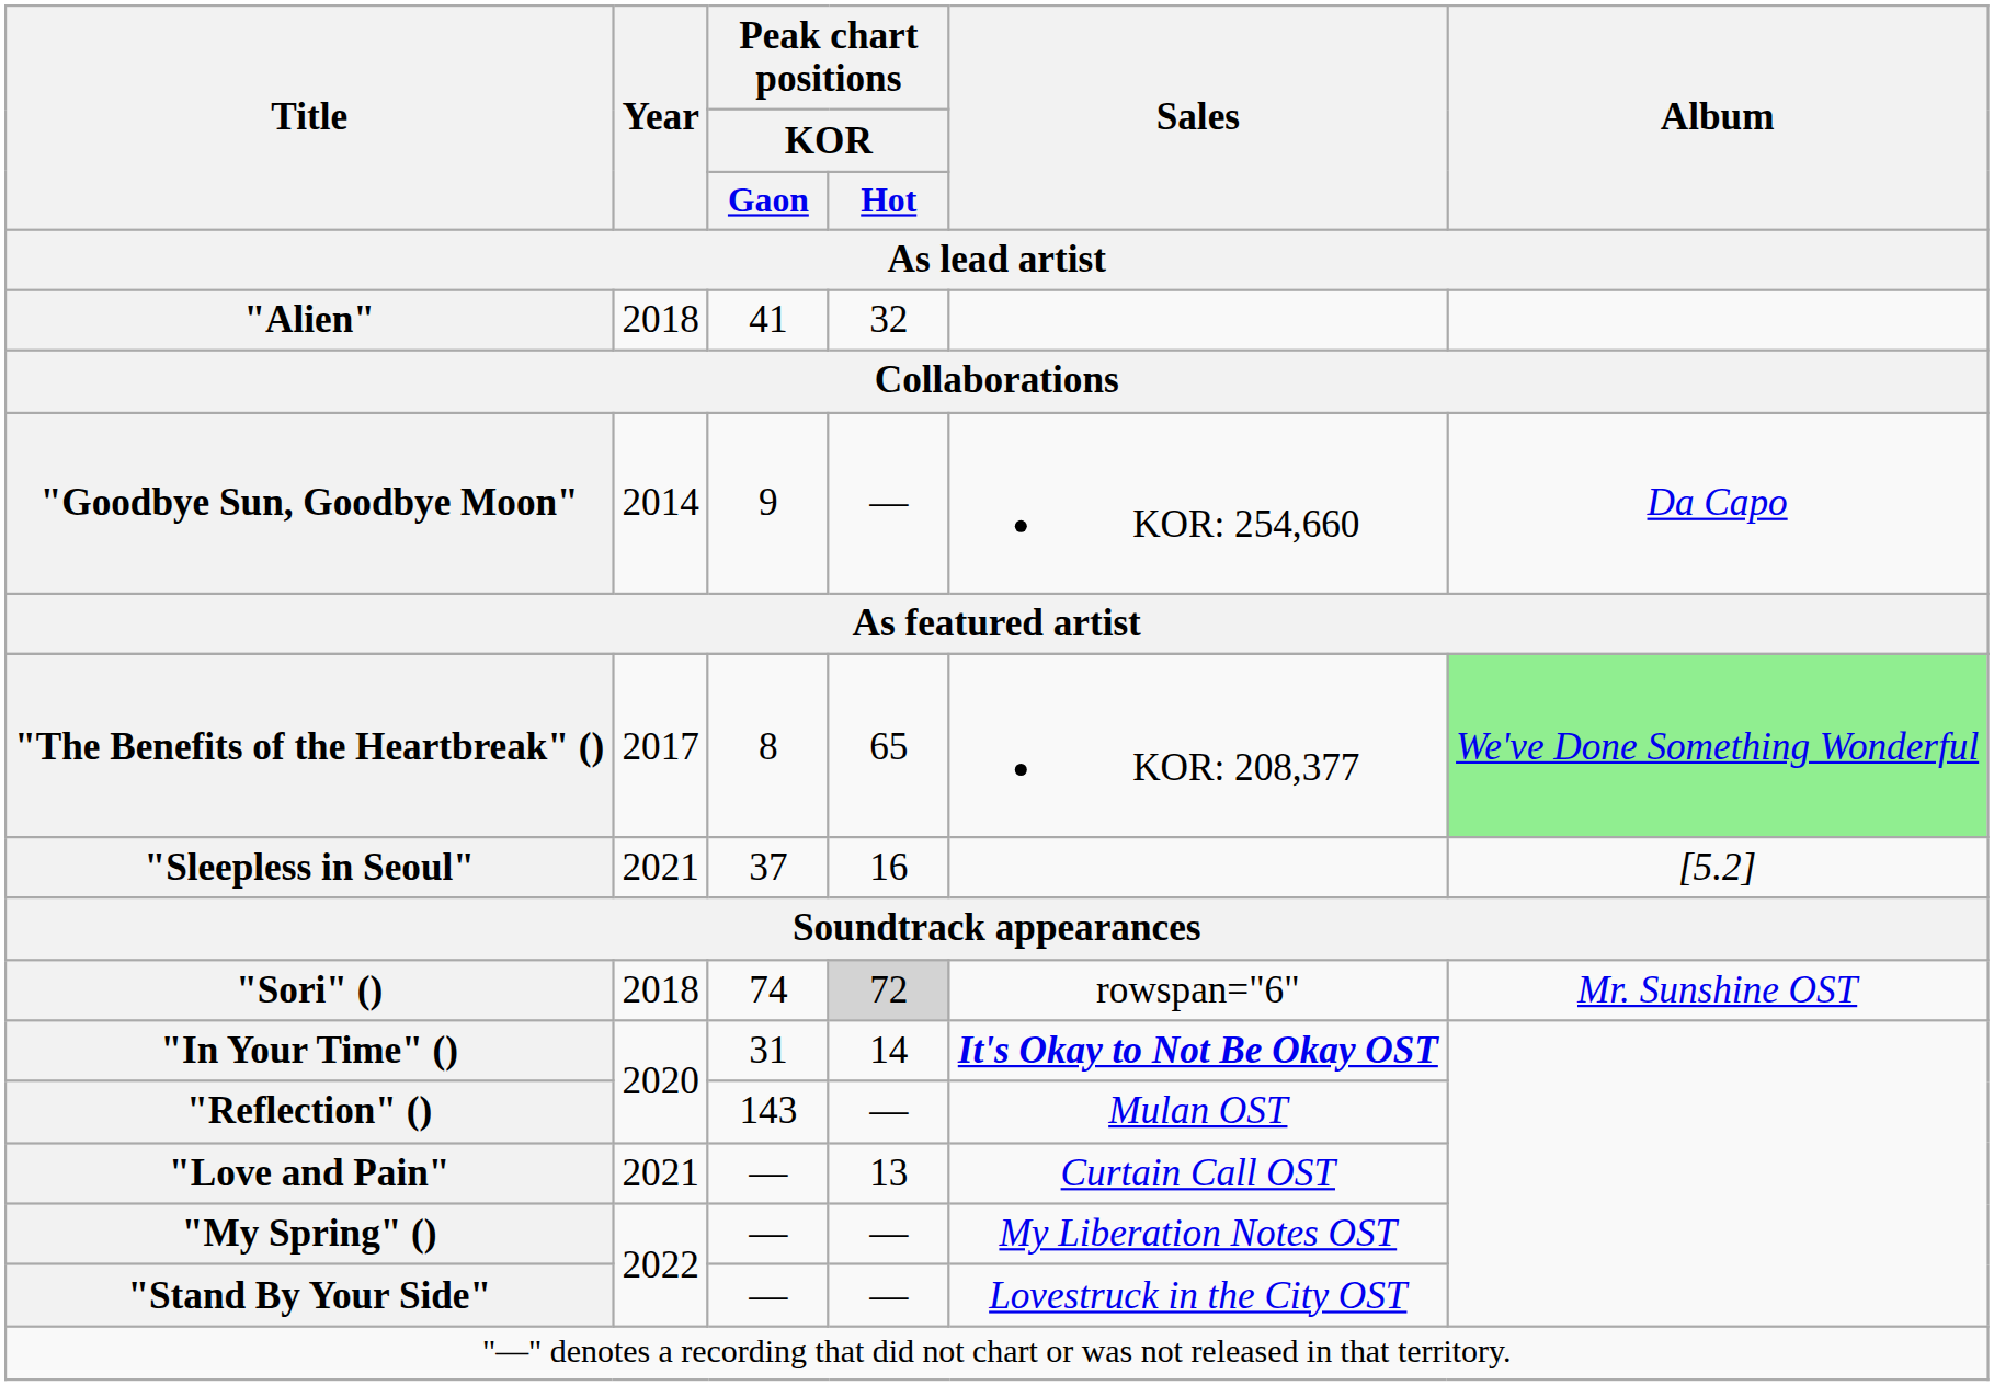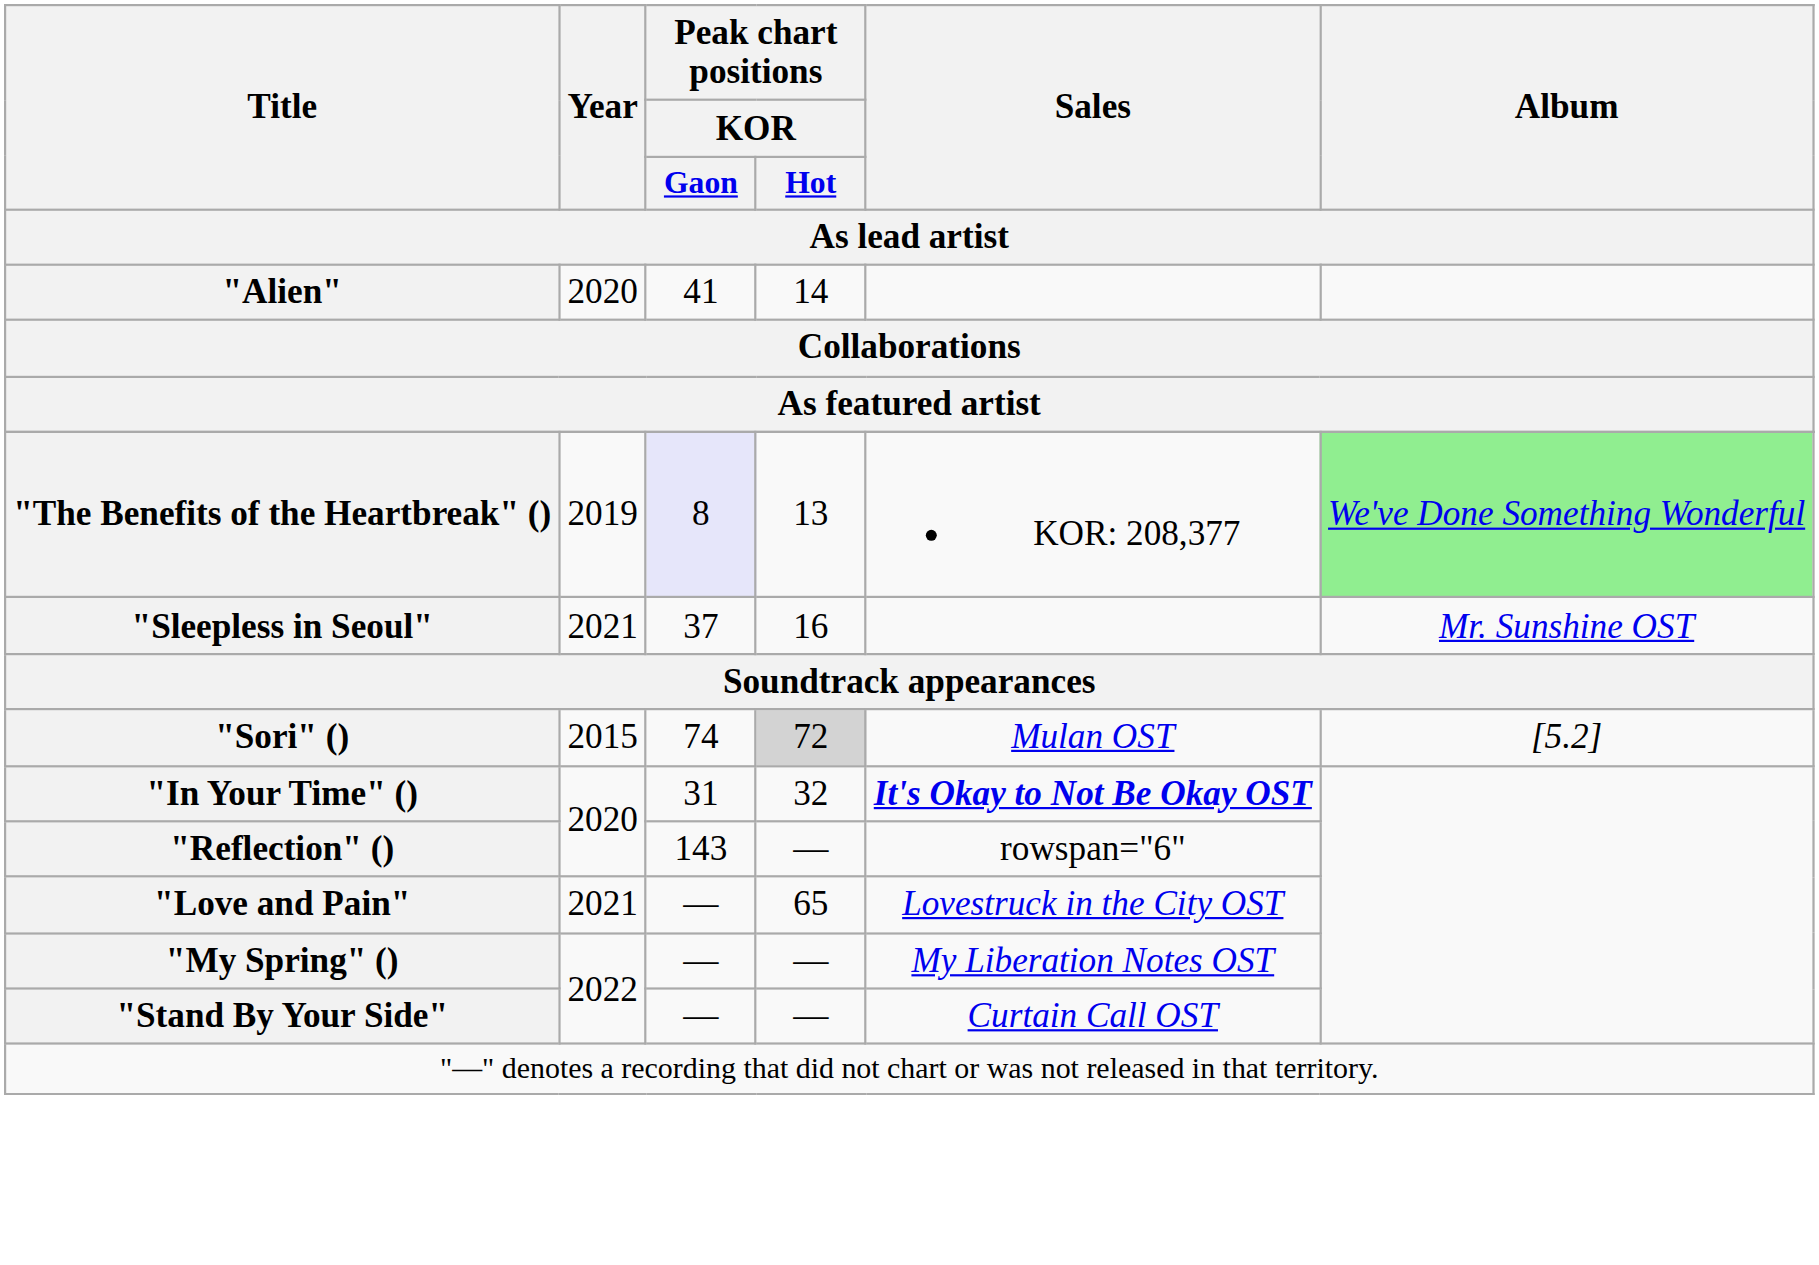"Alien" | Year: 2018 -> 2020
"Alien" | Peak chart positions / KOR / Hot: 32 -> 14
- row: "Goodbye Sun, Goodbye Moon" | 2014 | 9 | — | KOR: 254,660 | Da Capo
"The Benefits of the Heartbreak" () | Year: 2017 -> 2019
"The Benefits of the Heartbreak" () | Peak chart positions / KOR / Gaon: no background -> lavender background
"The Benefits of the Heartbreak" () | Peak chart positions / KOR / Hot: 65 -> 13
"Sleepless in Seoul" | Album: [5.2] -> Mr. Sunshine OST
"Sori" () | Year: 2018 -> 2015
"Sori" () | Sales: rowspan="6" -> Mulan OST
"Sori" () | Album: Mr. Sunshine OST -> [5.2]
"In Your Time" () | Peak chart positions / KOR / Hot: 14 -> 32
"Reflection" () | Sales: Mulan OST -> rowspan="6"
"Love and Pain" | Peak chart positions / KOR / Hot: 13 -> 65
"Love and Pain" | Sales: Curtain Call OST -> Lovestruck in the City OST
"Stand By Your Side" | Sales: Lovestruck in the City OST -> Curtain Call OST
